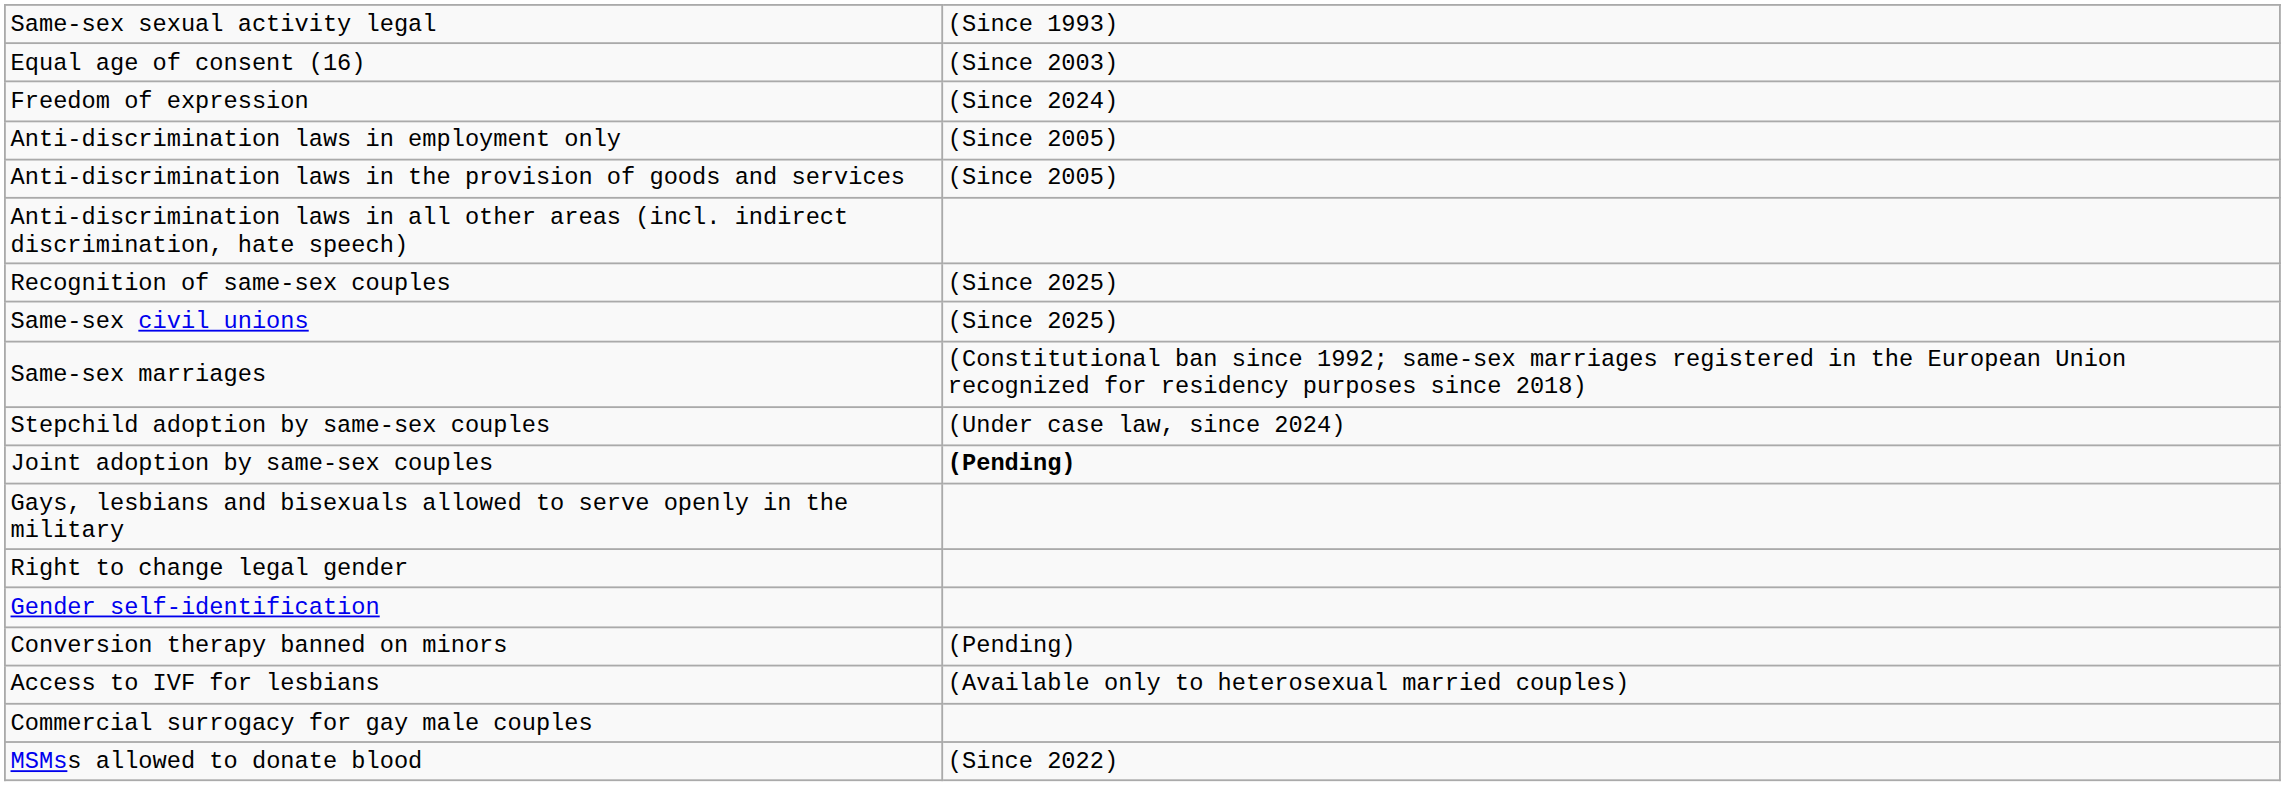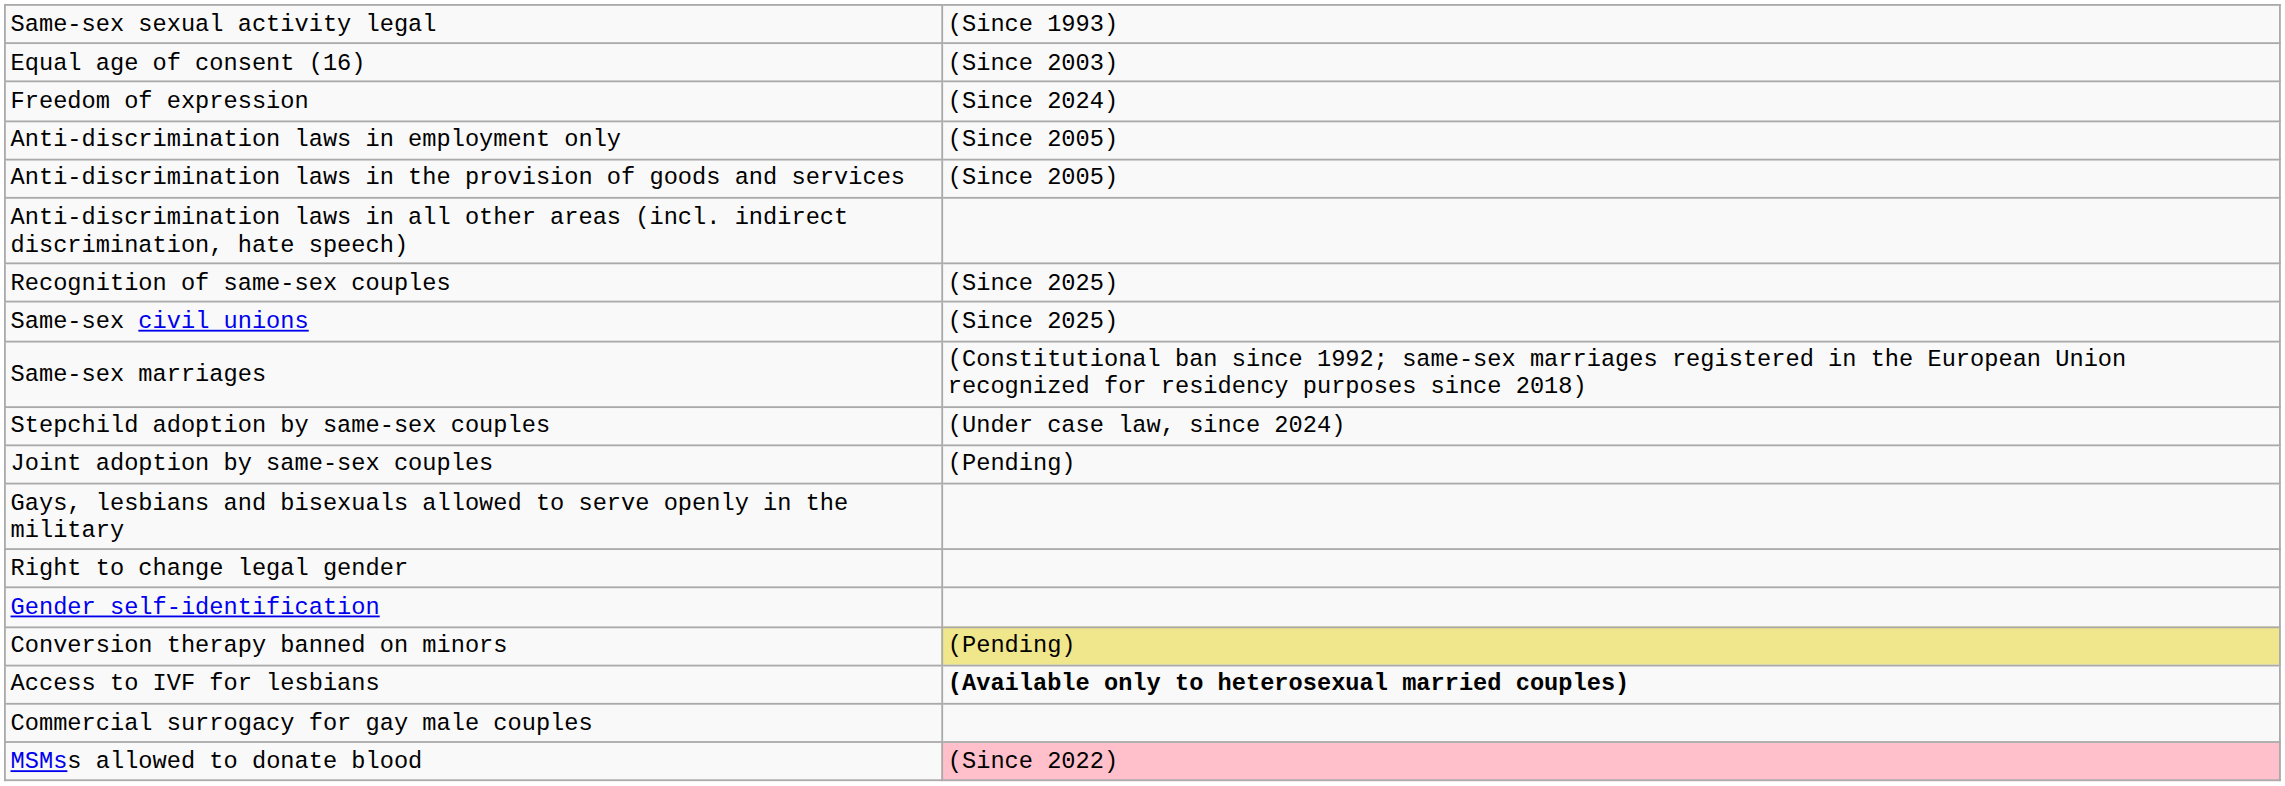Joint adoption by same-sex couples | column 2: bold -> normal
Conversion therapy banned on minors | column 2: no background -> khaki background
Access to IVF for lesbians | column 2: normal -> bold
MSMss allowed to donate blood | column 2: no background -> pink background
